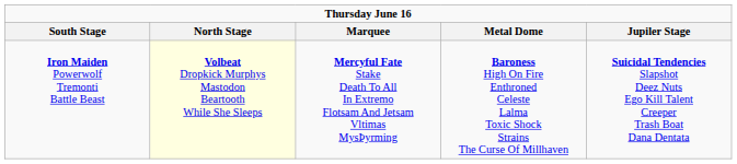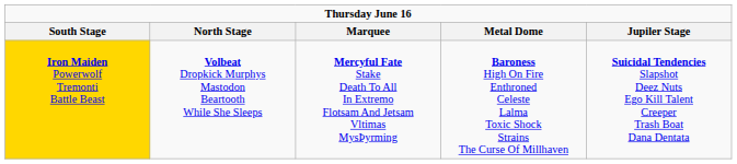row 3 | South Stage: no background -> gold background
row 3 | North Stage: lightyellow background -> no background
